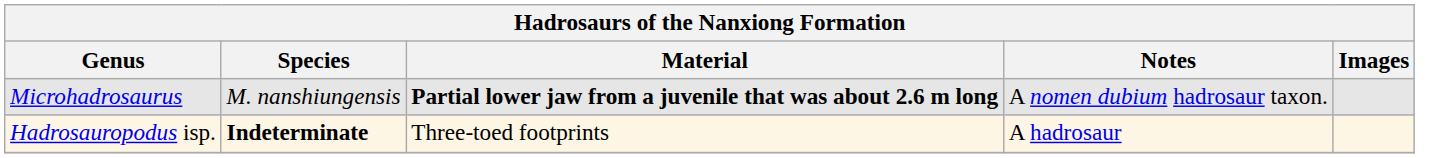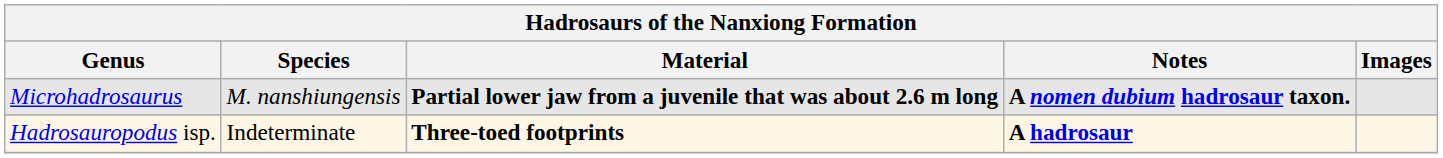Microhadrosaurus | Notes: normal -> bold
Hadrosauropodus isp. | Species: bold -> normal
Hadrosauropodus isp. | Material: normal -> bold
Hadrosauropodus isp. | Notes: normal -> bold
